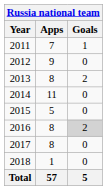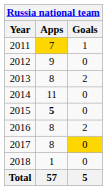2011 | Apps: no background -> gold background
2015 | Apps: normal -> bold
2016 | Goals: lightgrey background -> no background
2017 | Goals: no background -> gold background
